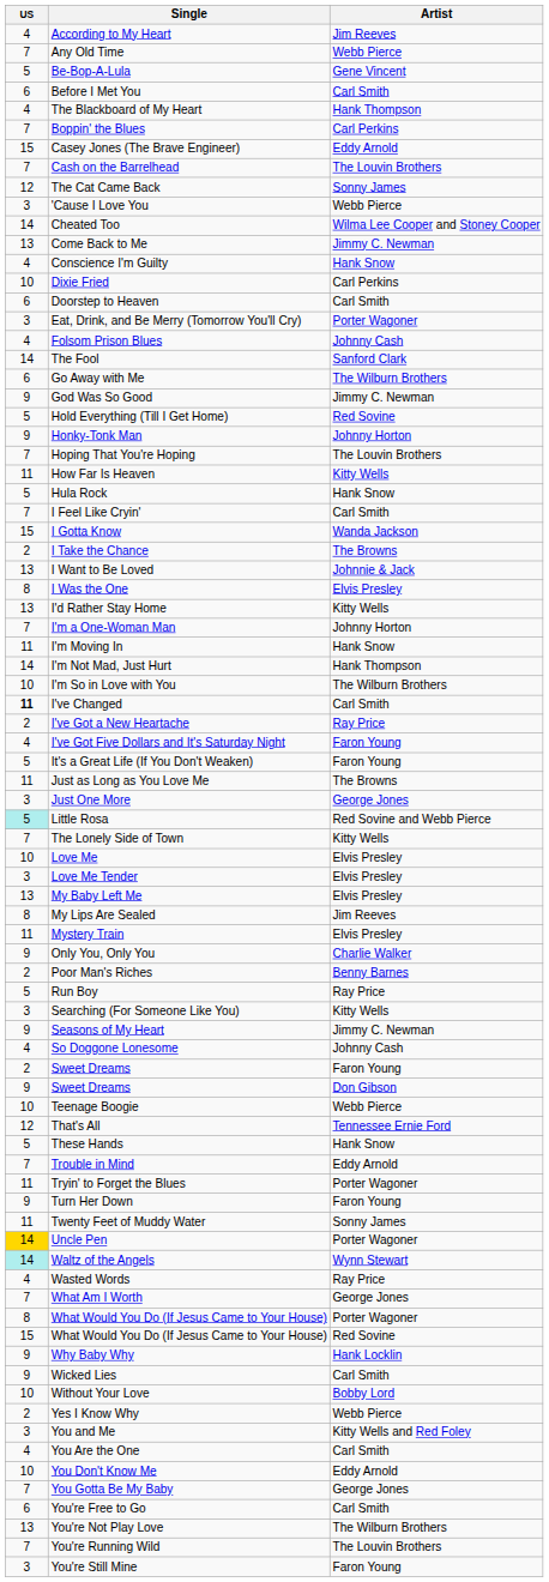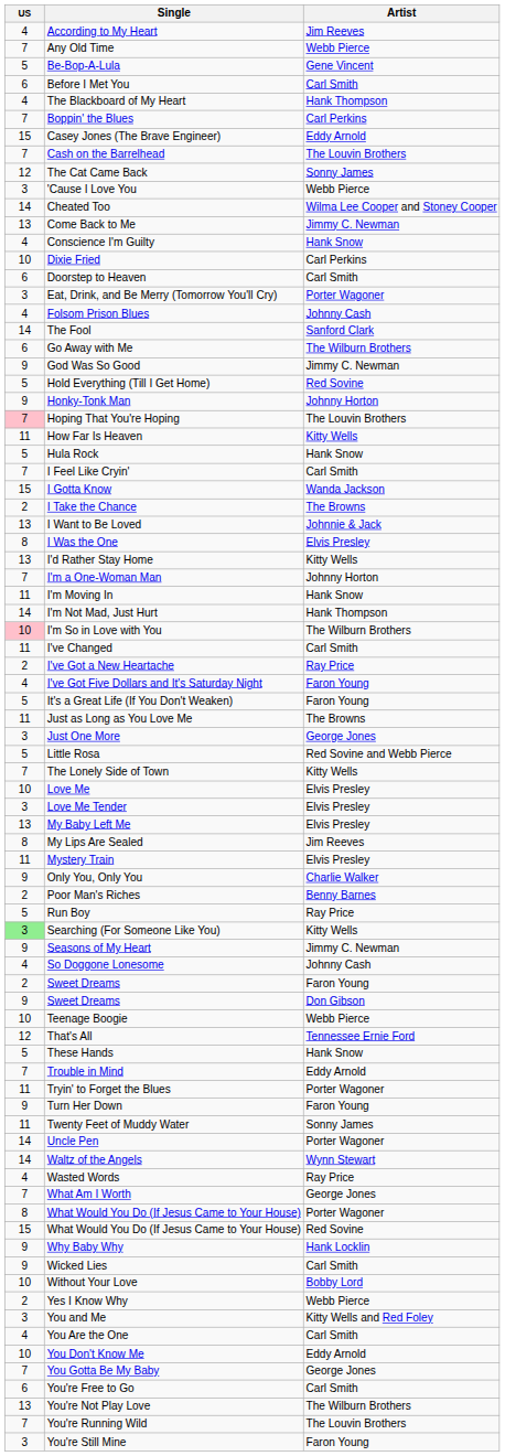Hoping That You're Hoping | US: no background -> pink background
I'm So in Love with You | US: no background -> pink background
I've Changed | US: bold -> normal
Little Rosa | US: paleturquoise background -> no background
Searching (For Someone Like You) | US: no background -> lightgreen background
Uncle Pen | US: gold background -> no background
Waltz of the Angels | US: paleturquoise background -> no background
